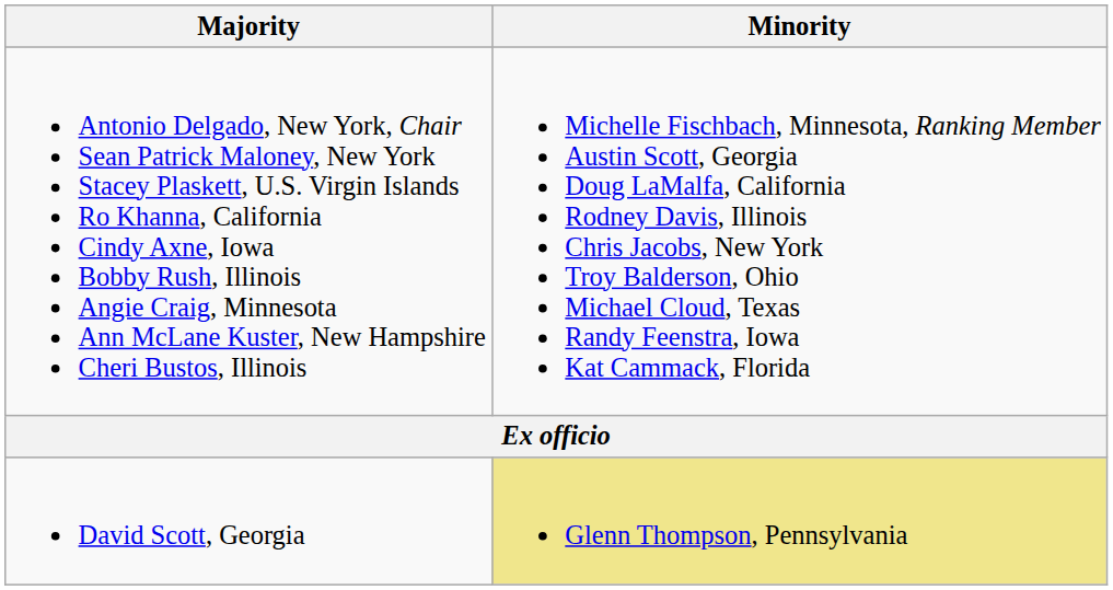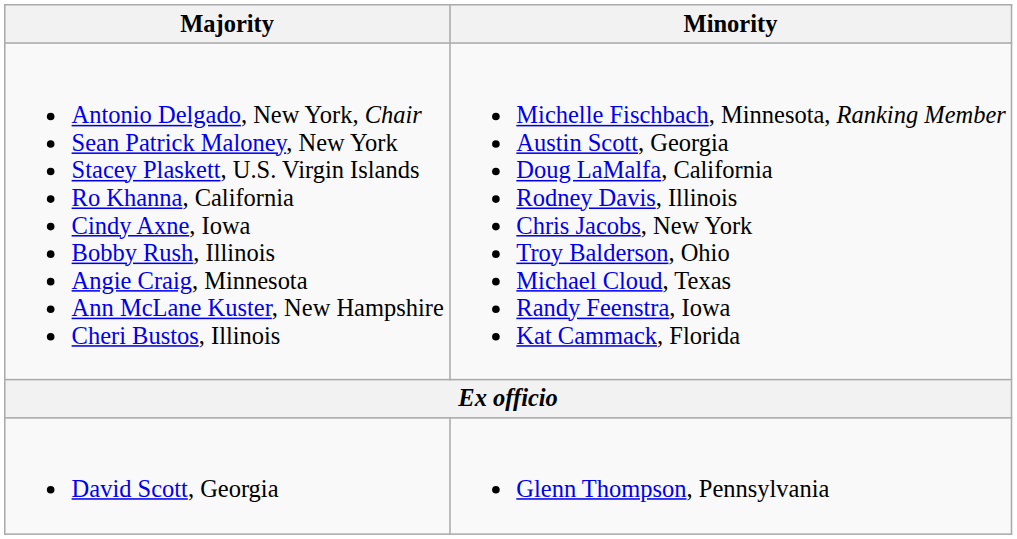David Scott, Georgia | Minority: khaki background -> no background
